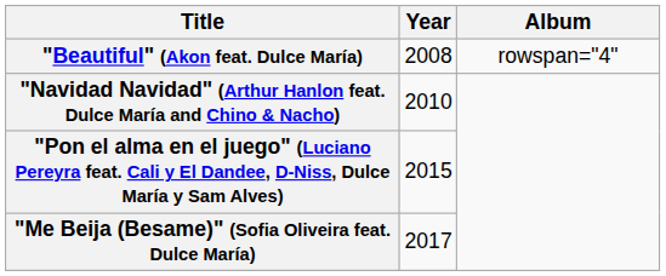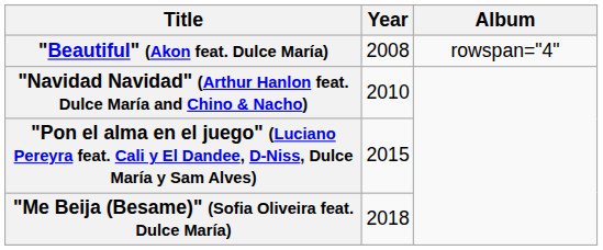"Me Beija (Besame)" (Sofia Oliveira feat. Dulce María) | Year: 2017 -> 2018
